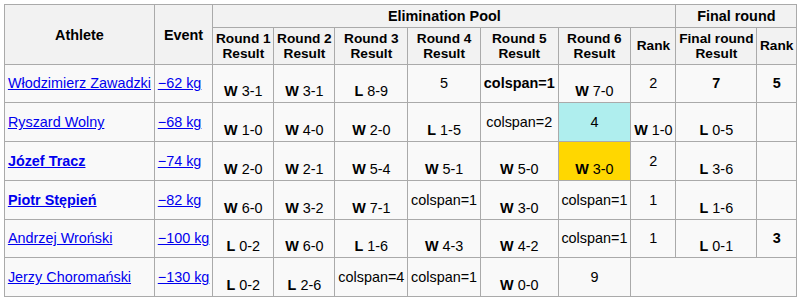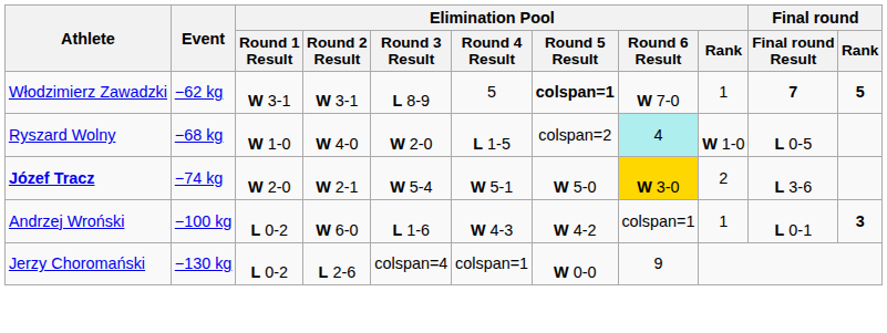Włodzimierz Zawadzki | Elimination Pool / Rank: 2 -> 1
- row: Piotr Stępień | −82 kg | W 6-0 | W 3-2 | W 7-1 | colspan=1 | W 3-0 | colspan=1 | 1 | L 1-6
